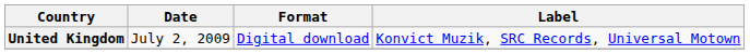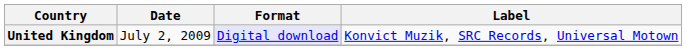United Kingdom | Format: no background -> lavender background
